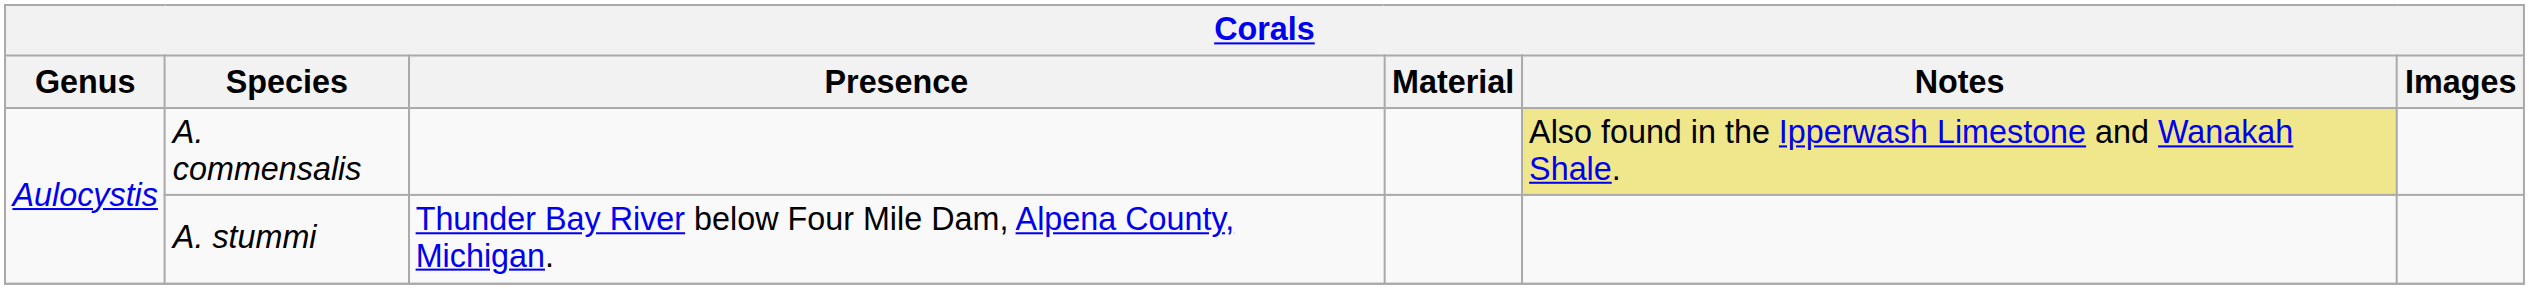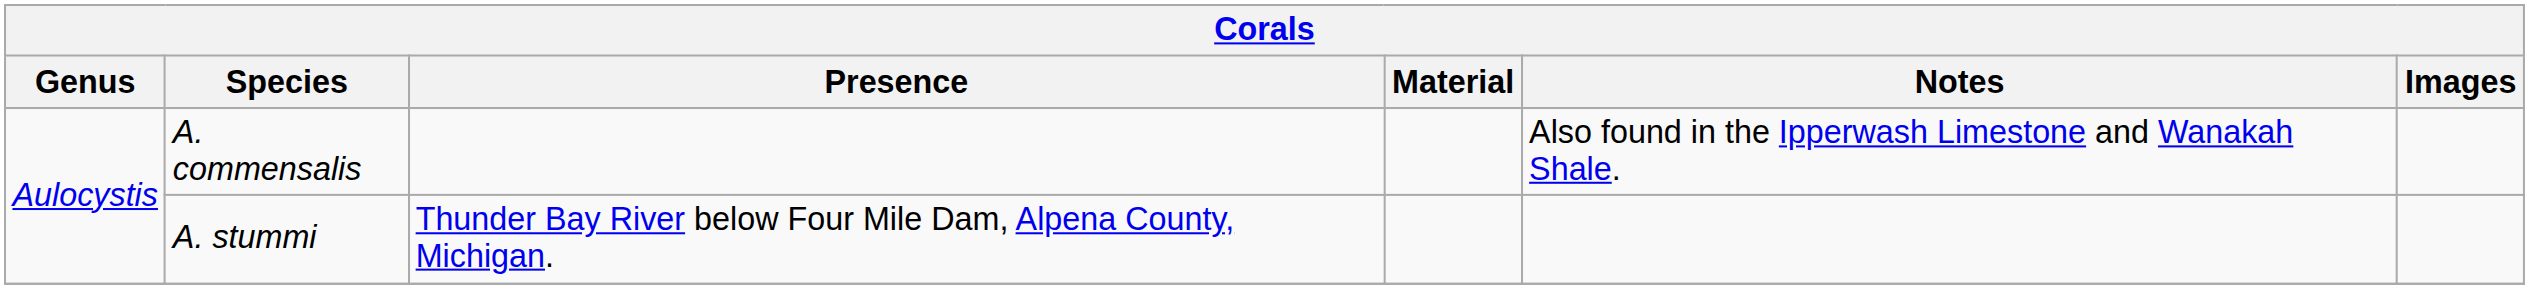A. commensalis | Notes: khaki background -> no background
